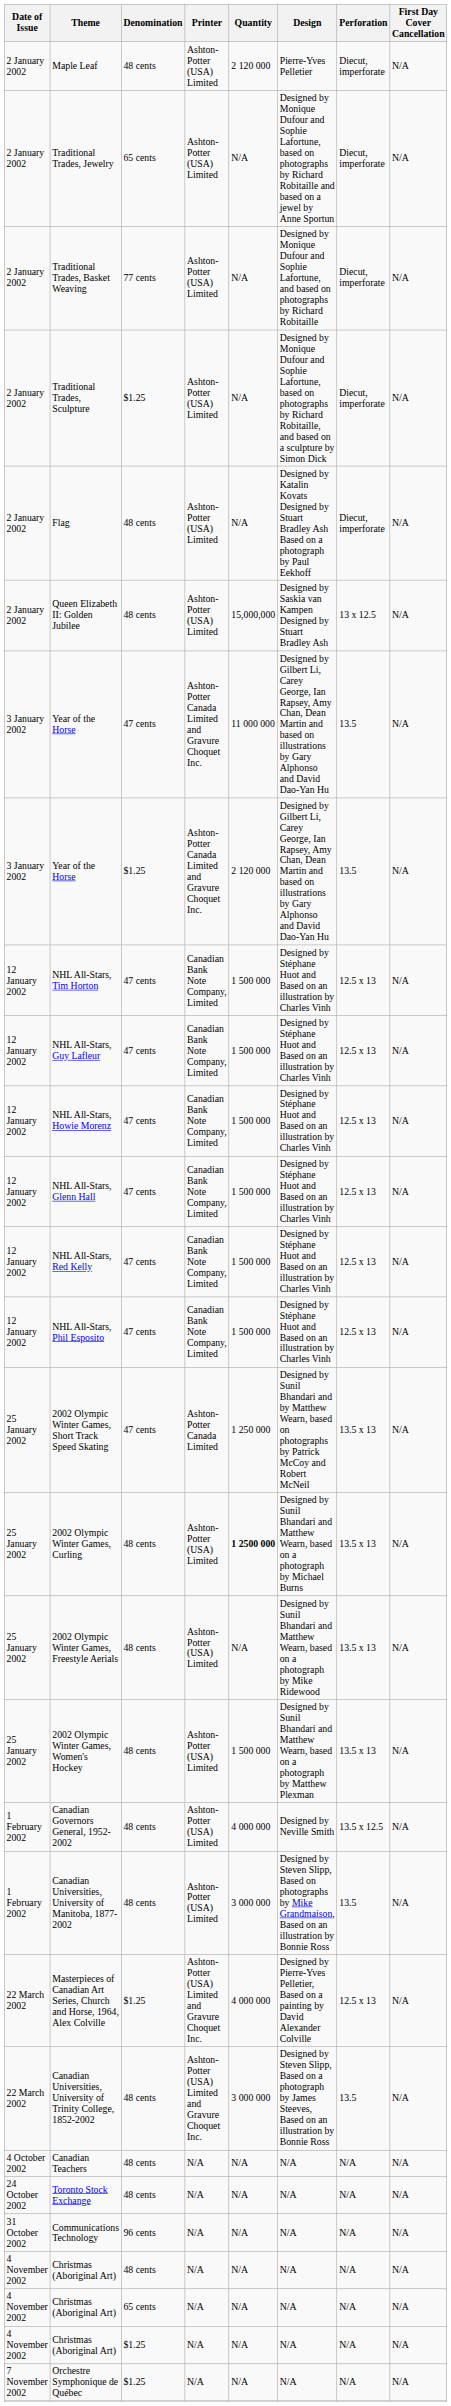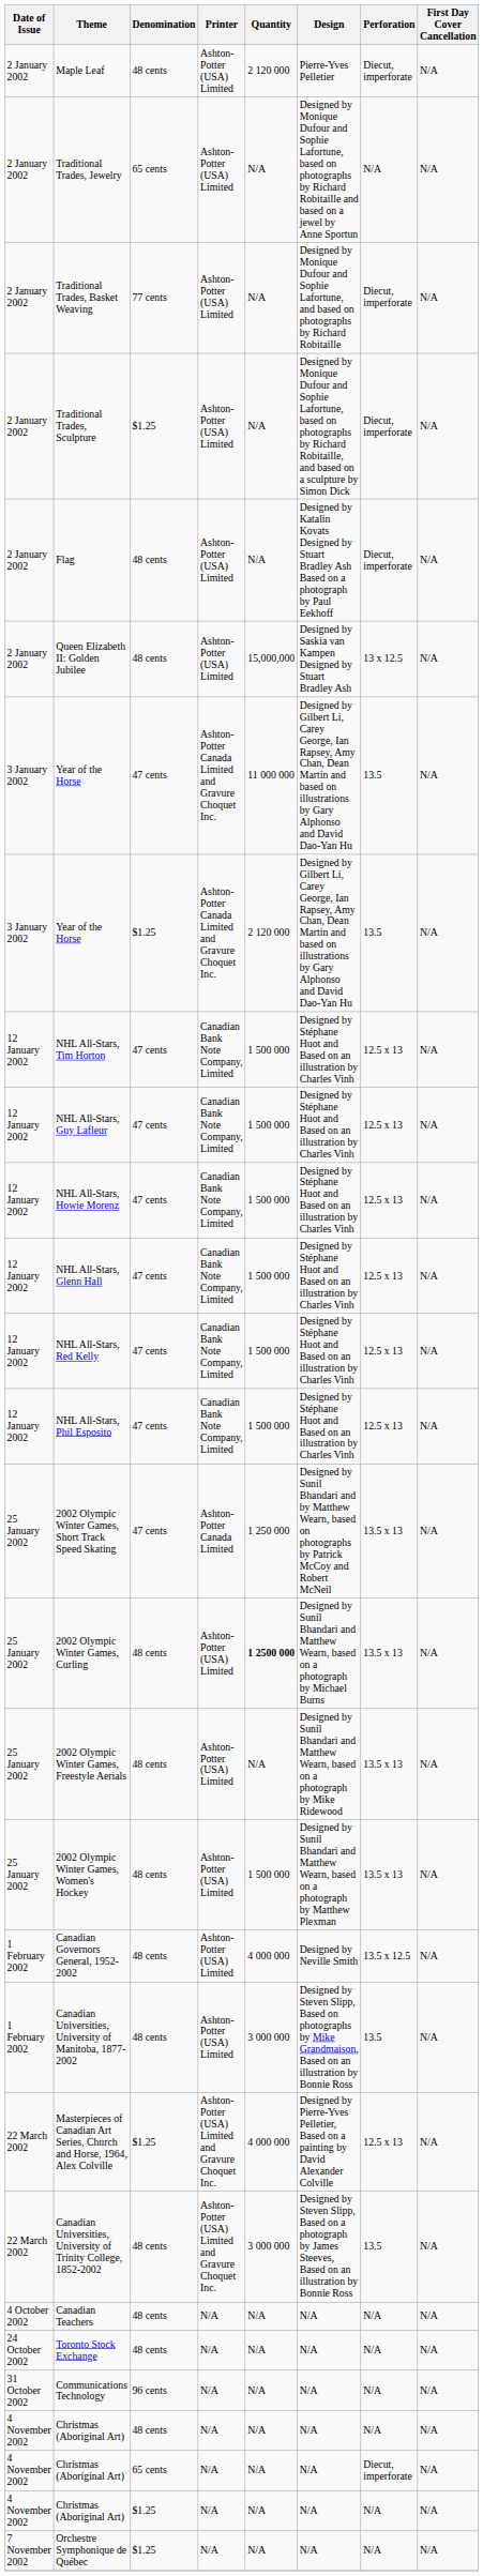Traditional Trades, Jewelry | Perforation: Diecut, imperforate -> N/A
Christmas (Aboriginal Art) / 65 cents | Perforation: N/A -> Diecut, imperforate
